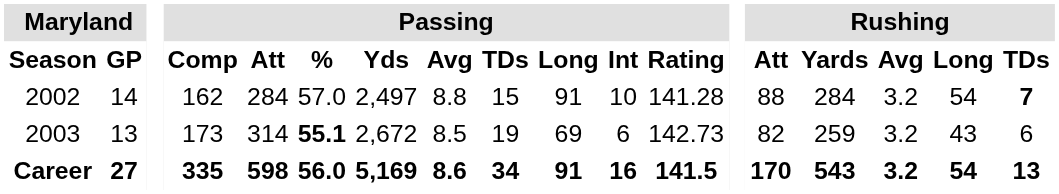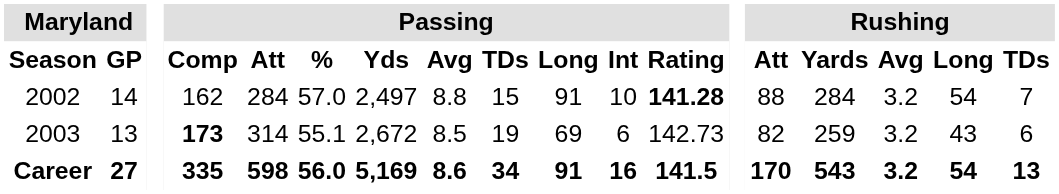2002 | Passing / Rating: normal -> bold
2002 | Rushing / TDs: bold -> normal
2003 | Passing / Comp: normal -> bold
2003 | Passing / %: bold -> normal
